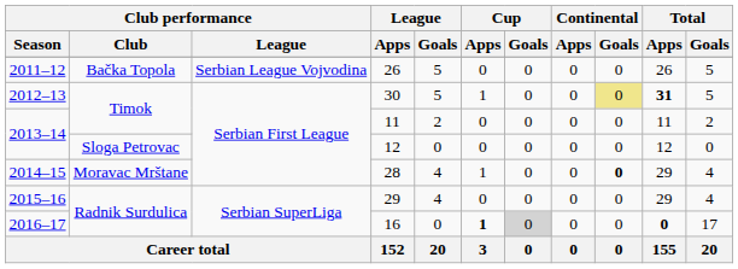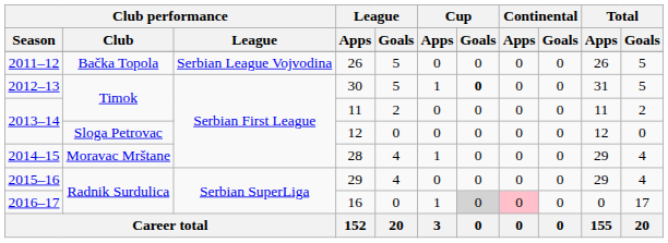30 | Cup / Goals: normal -> bold
30 | Continental / Goals: khaki background -> no background
30 | Total / Apps: bold -> normal
28 | Continental / Goals: bold -> normal
16 | Cup / Apps: bold -> normal
16 | Continental / Apps: no background -> pink background
16 | Total / Apps: bold -> normal
